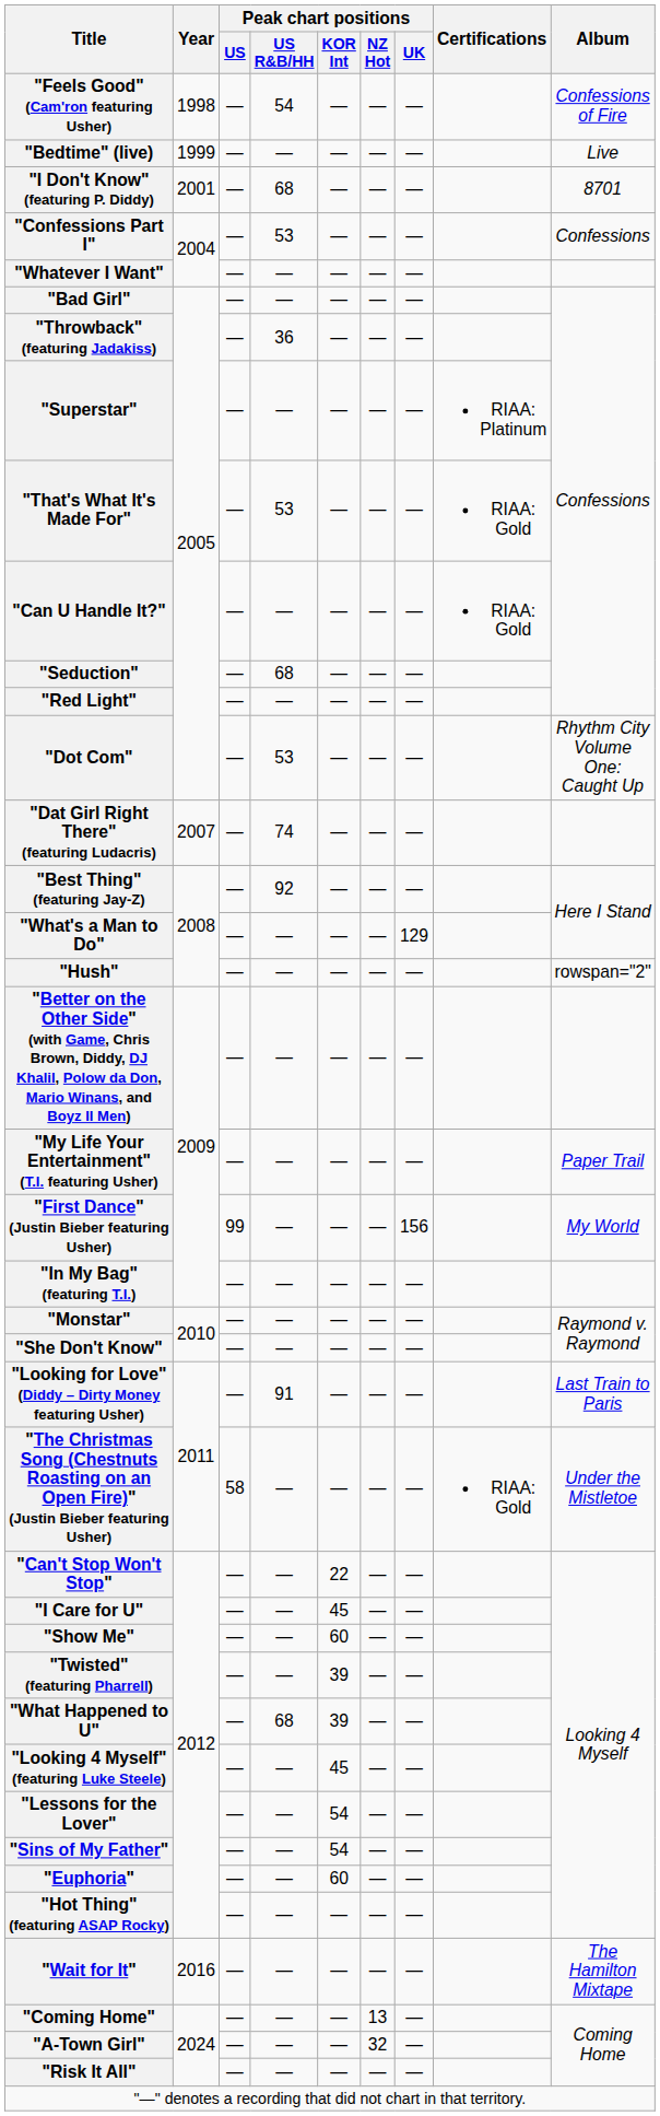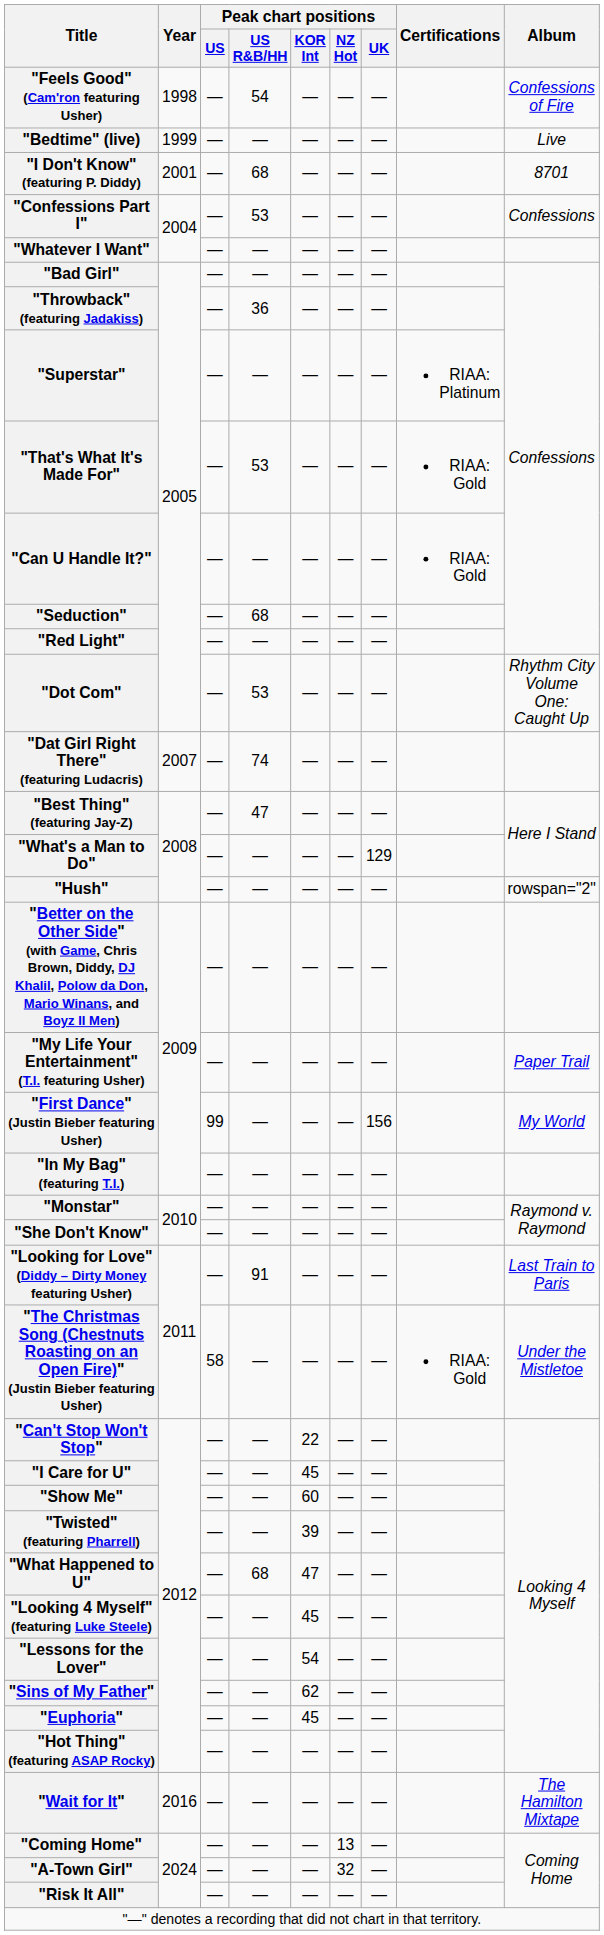"Best Thing" (featuring Jay-Z) | Peak chart positions / US R&B/HH: 92 -> 47
"What Happened to U" | Peak chart positions / KOR Int: 39 -> 47
"Sins of My Father" | Peak chart positions / KOR Int: 54 -> 62
"Euphoria" | Peak chart positions / KOR Int: 60 -> 45
